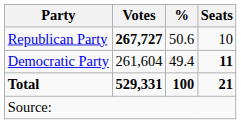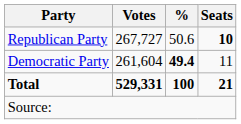Republican Party | Votes: bold -> normal
Republican Party | Seats: normal -> bold
Democratic Party | %: normal -> bold
Democratic Party | Seats: bold -> normal
